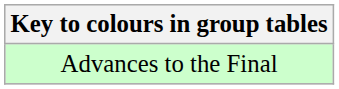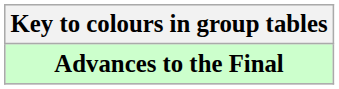row 2 | column 1: normal -> bold
